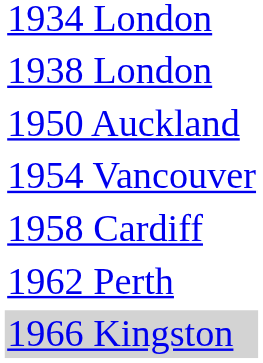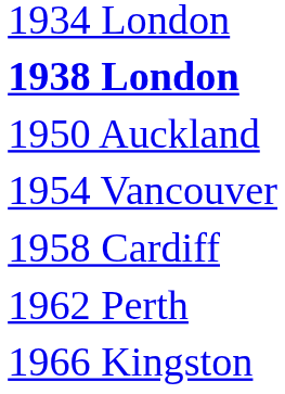1938 London | column 1: normal -> bold
1966 Kingston | column 1: lightgrey background -> no background
